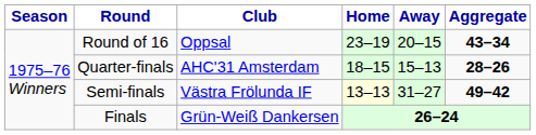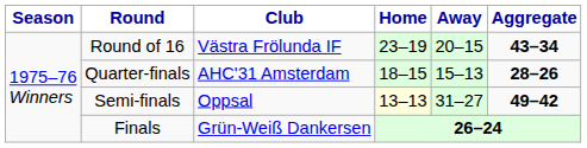Round of 16 | Club: Oppsal -> Västra Frölunda IF
Semi-finals | Club: Västra Frölunda IF -> Oppsal
